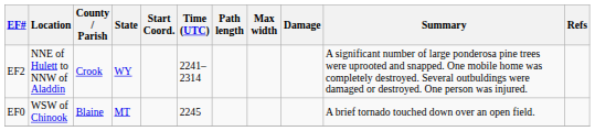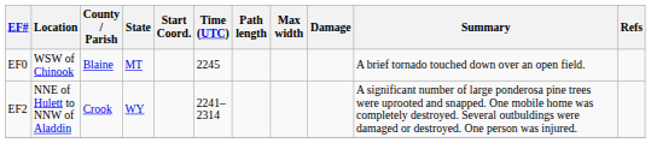rows swapped: EF2 <-> EF0
